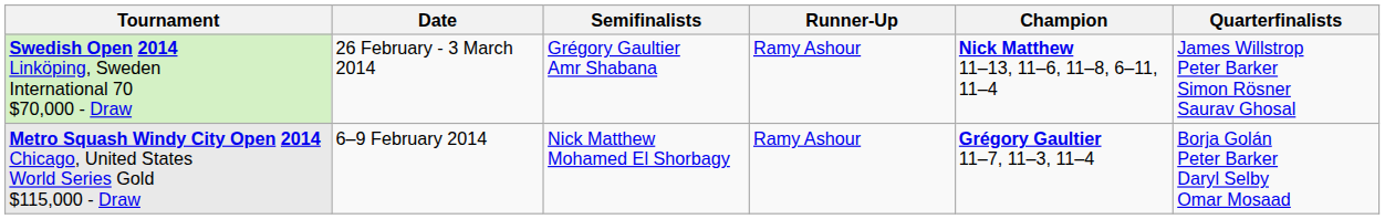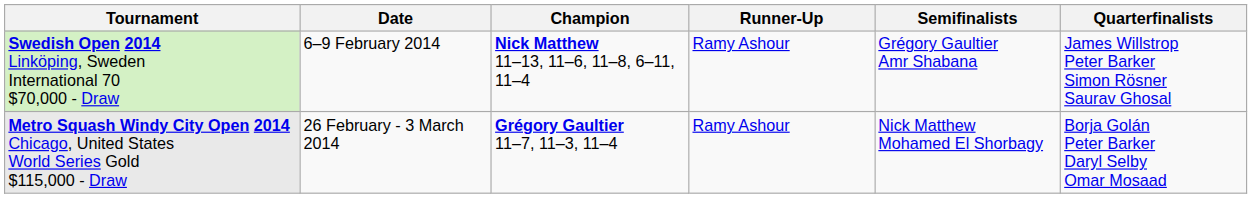columns swapped: Champion <-> Semifinalists
row 2 | Date: 26 February - 3 March 2014 -> 6–9 February 2014
row 3 | Date: 6–9 February 2014 -> 26 February - 3 March 2014
